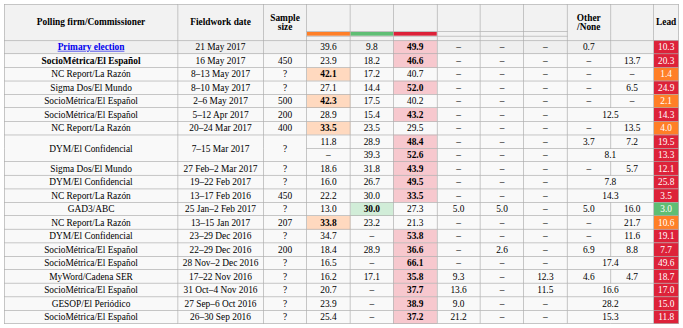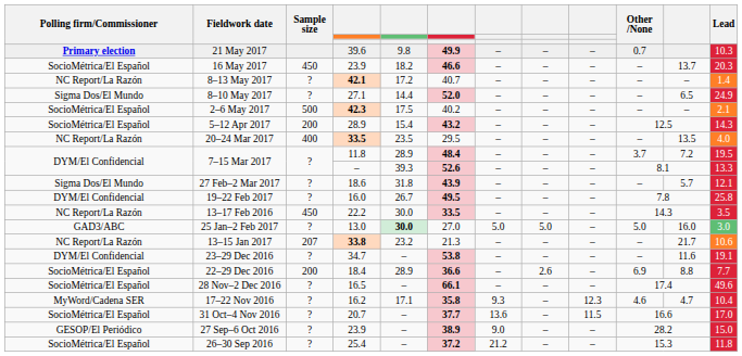16 May 2017 | Polling firm/Commissioner: bold -> normal
25 Jan–2 Feb 2017 | column 6: 27.3 -> 27.0
17–22 Nov 2016 | Lead: 18.7 -> 10.4
